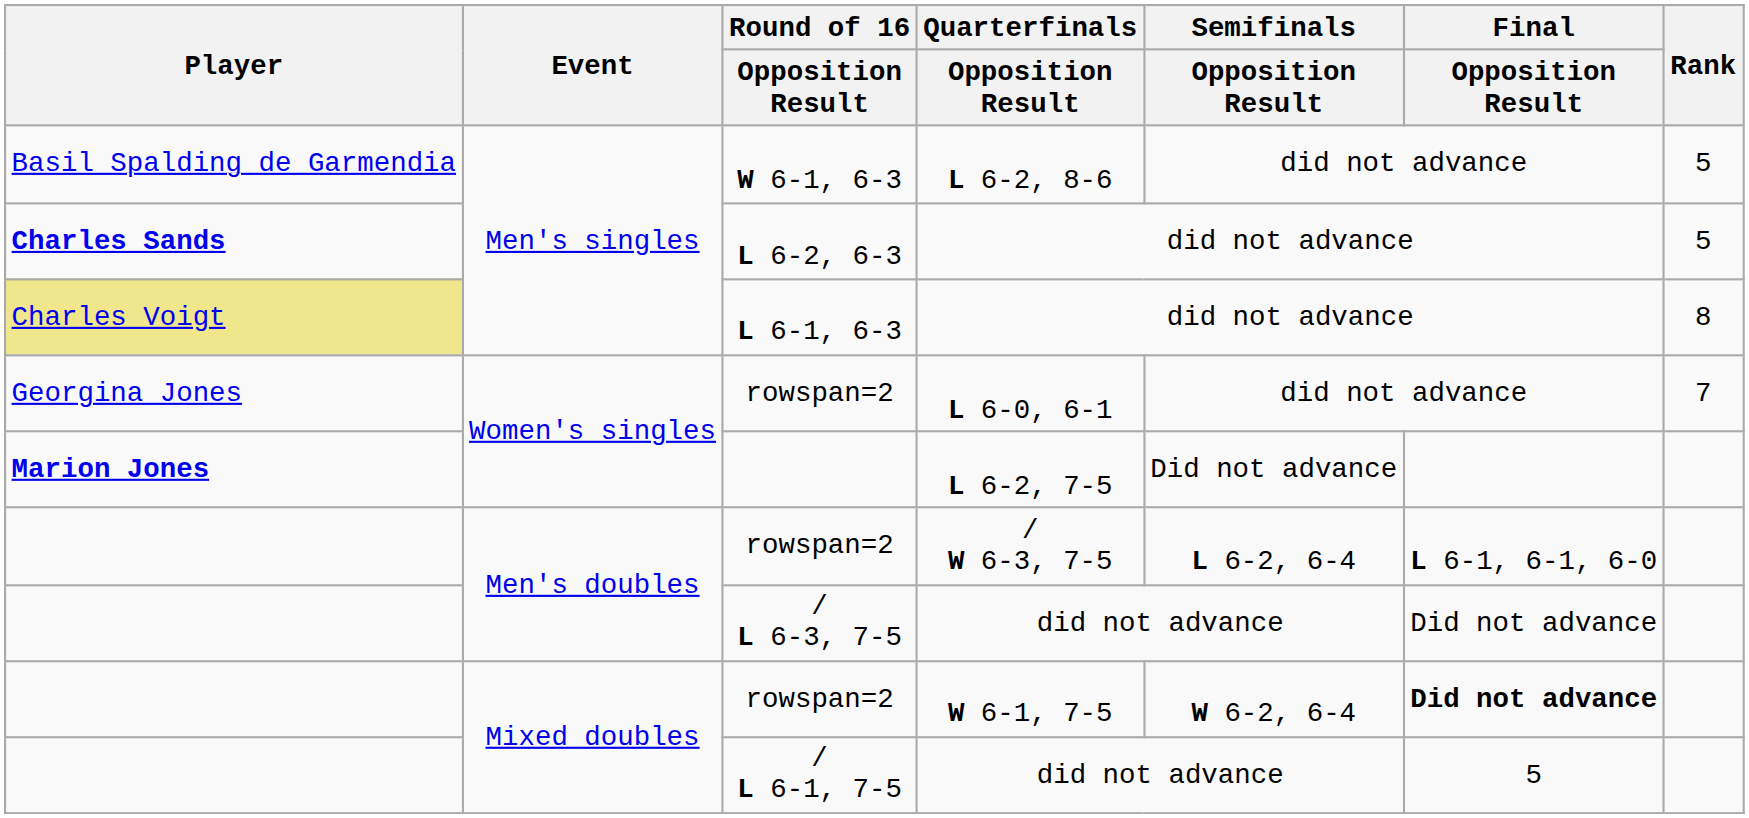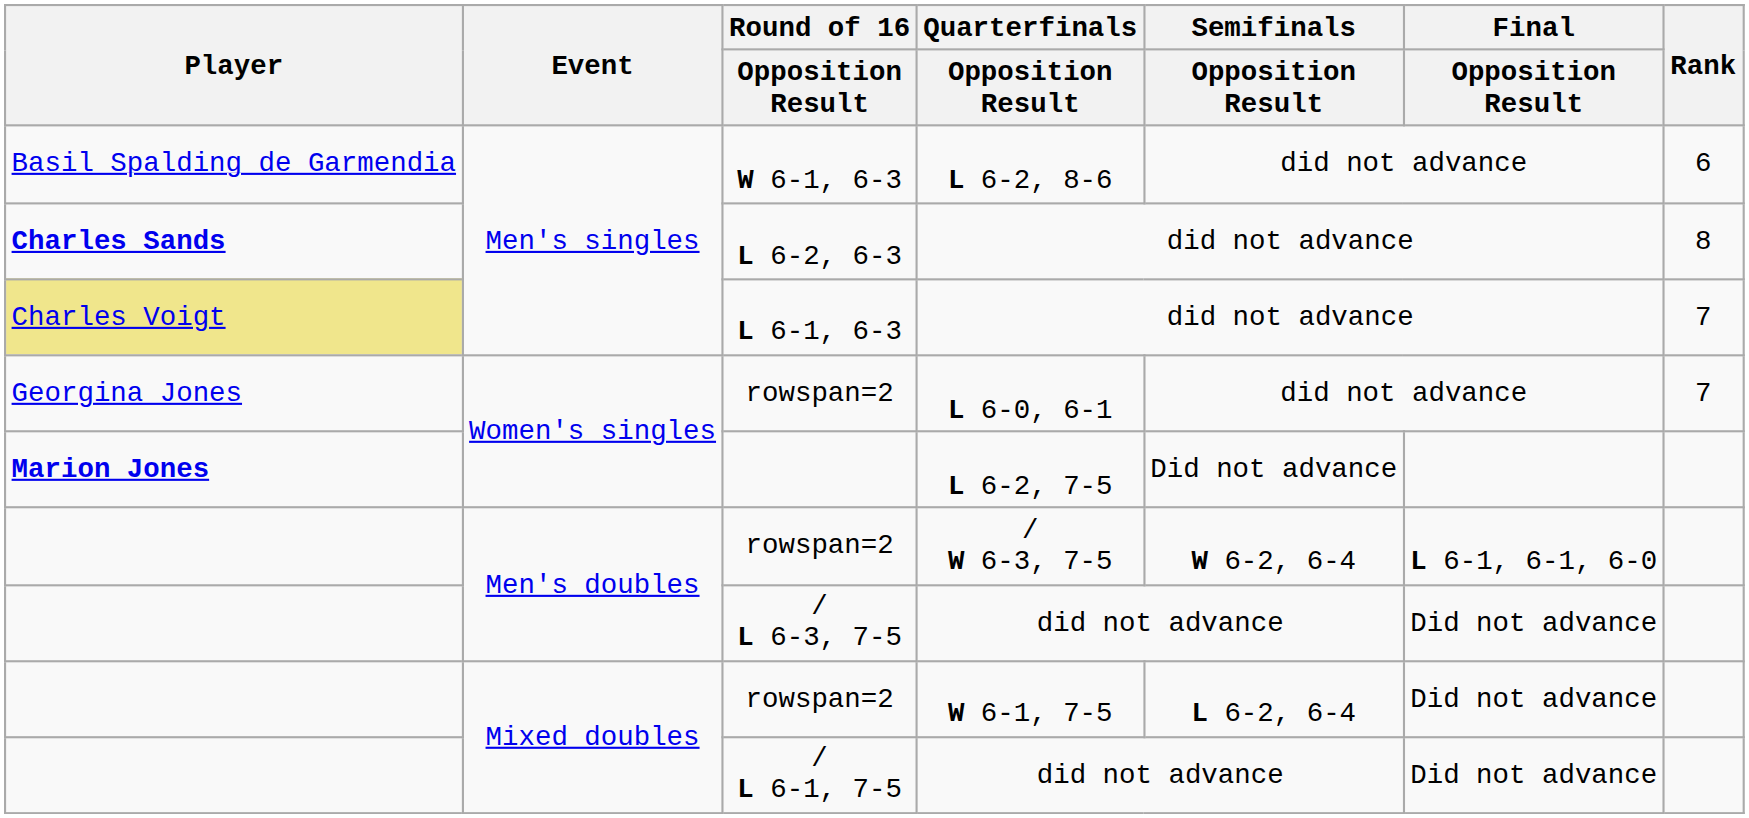W 6-1, 6-3 | Rank: 5 -> 6
L 6-2, 6-3 | Rank: 5 -> 8
L 6-1, 6-3 | Rank: 8 -> 7
rowspan=2 / / W 6-3, 7-5 | Semifinals / Opposition Result: L 6-2, 6-4 -> W 6-2, 6-4
rowspan=2 / W 6-1, 7-5 | Semifinals / Opposition Result: W 6-2, 6-4 -> L 6-2, 6-4
rowspan=2 / W 6-1, 7-5 | Final / Opposition Result: bold -> normal
/ L 6-1, 7-5 | Final / Opposition Result: 5 -> Did not advance
